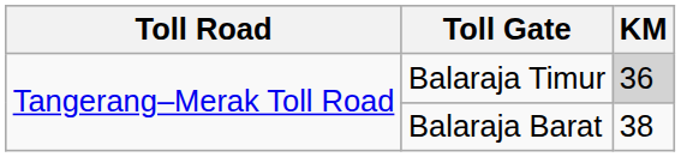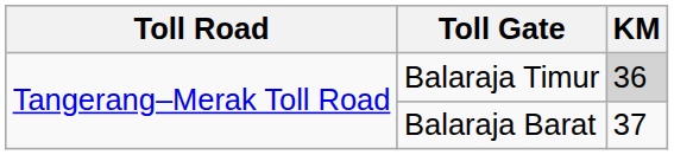Balaraja Barat | KM: 38 -> 37
